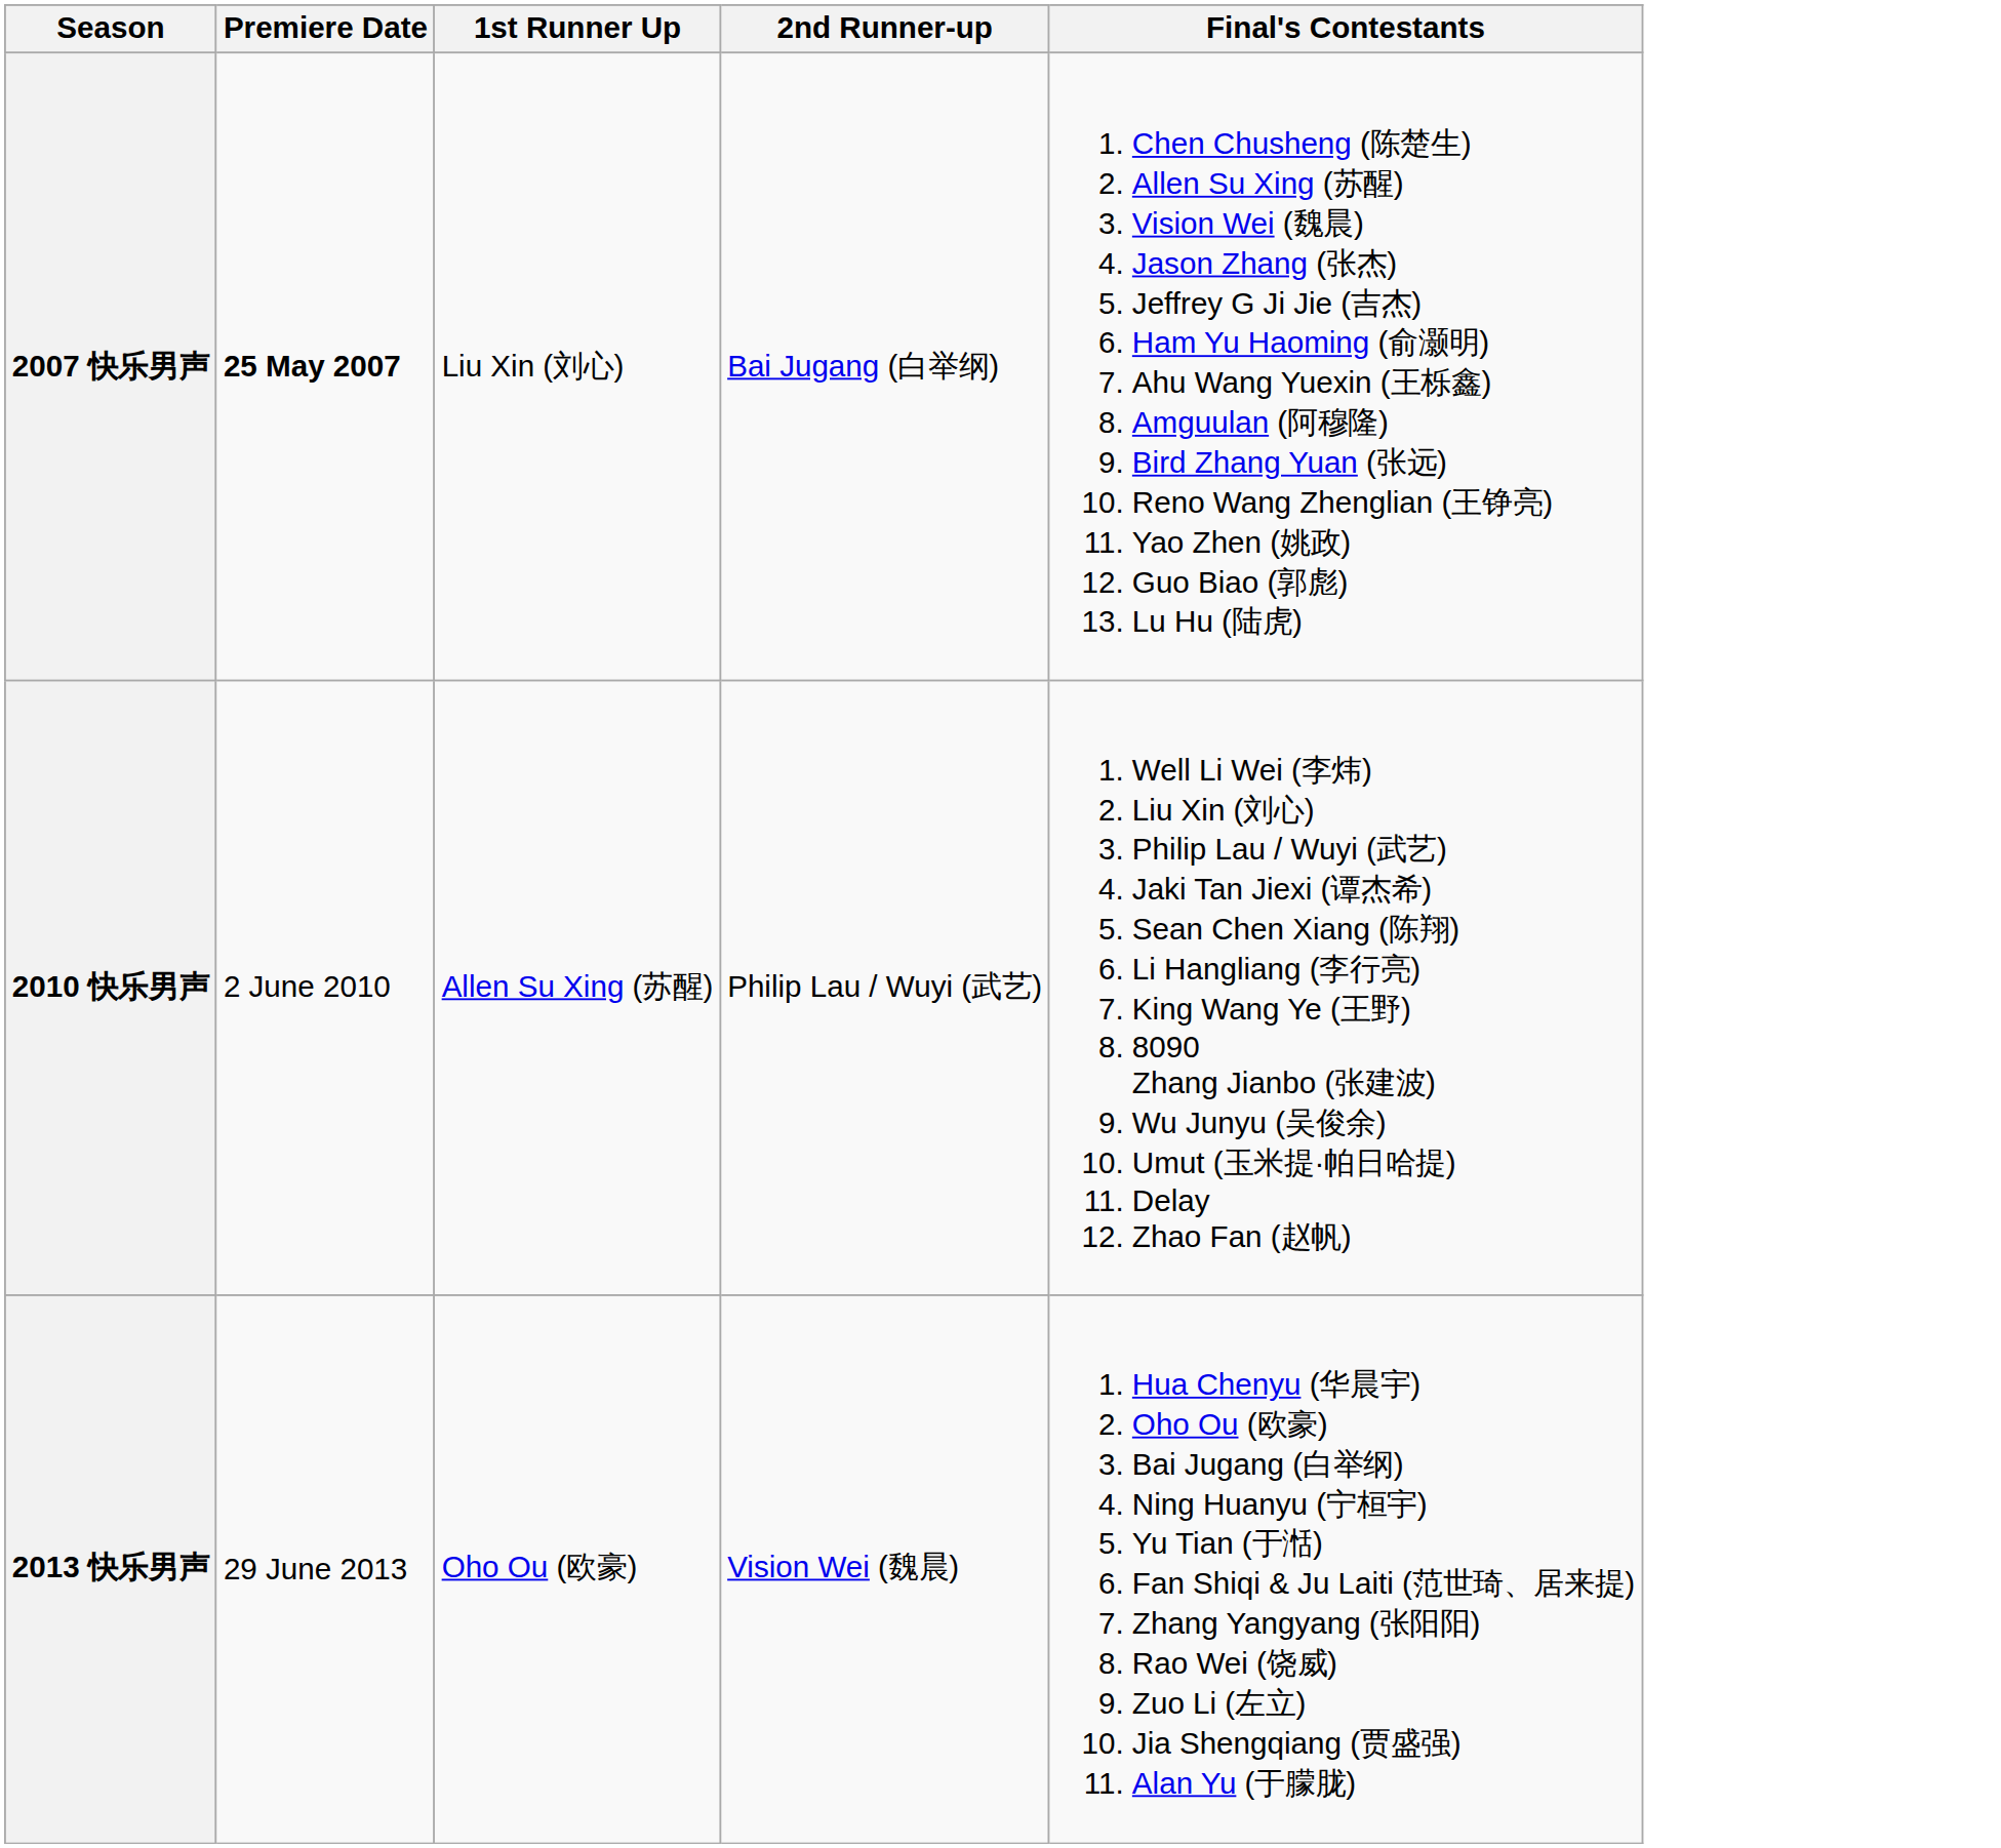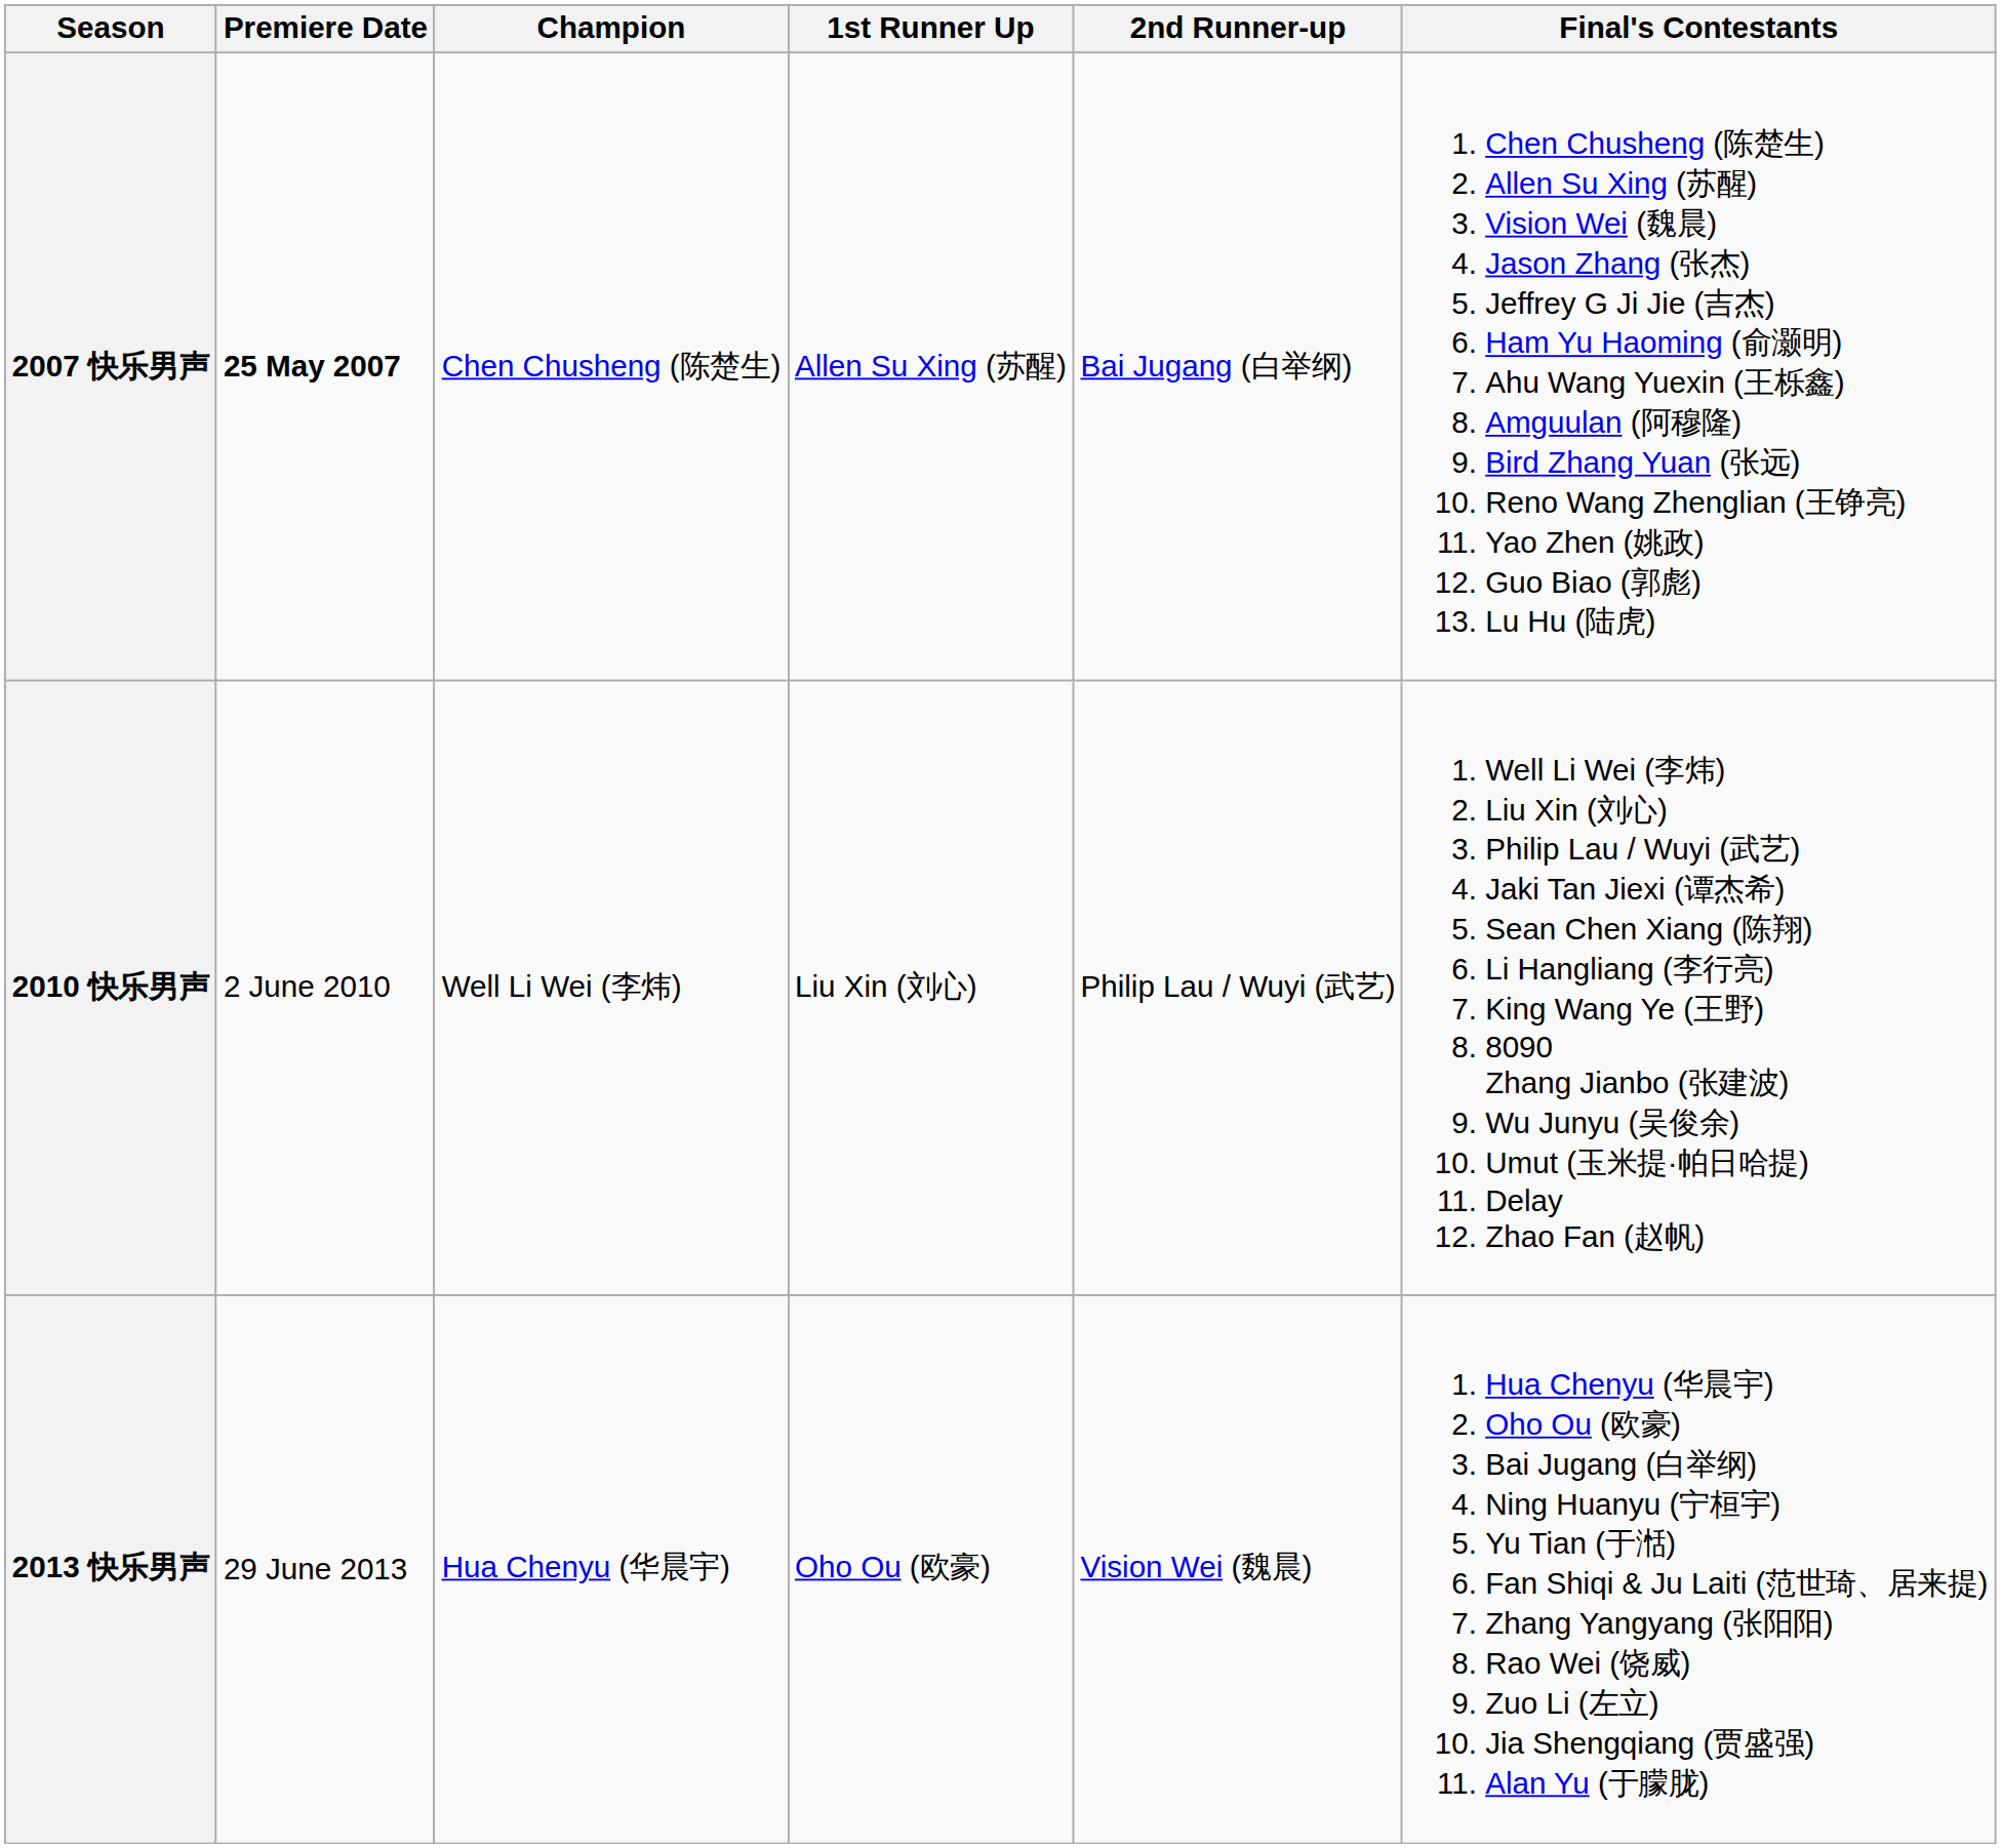+ column: Champion | Chen Chusheng (陈楚生) | Well Li Wei (李炜) | Hua Chenyu (华晨宇)
2007 快乐男声 | 1st Runner Up: Liu Xin (刘心) -> Allen Su Xing (苏醒)
2010 快乐男声 | 1st Runner Up: Allen Su Xing (苏醒) -> Liu Xin (刘心)
